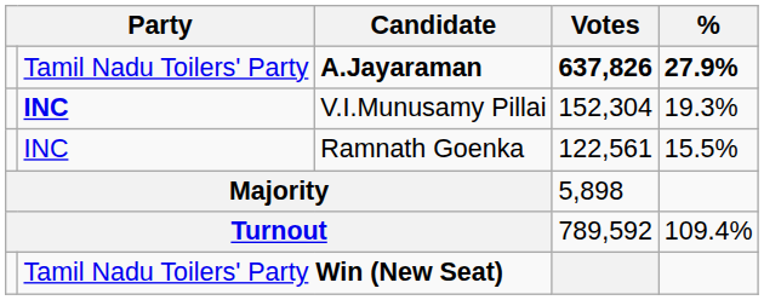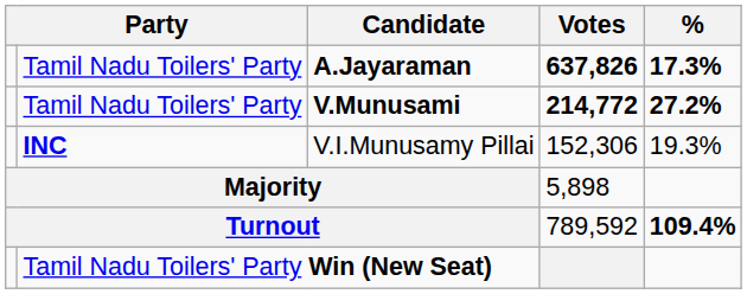A.Jayaraman | %: 27.9% -> 17.3%
+ row: Tamil Nadu Toilers' Party | V.Munusami | 214,772 | 27.2%
V.I.Munusamy Pillai | Votes: 152,304 -> 152,306
- row: INC | Ramnath Goenka | 122,561 | 15.5%
Turnout | %: normal -> bold
